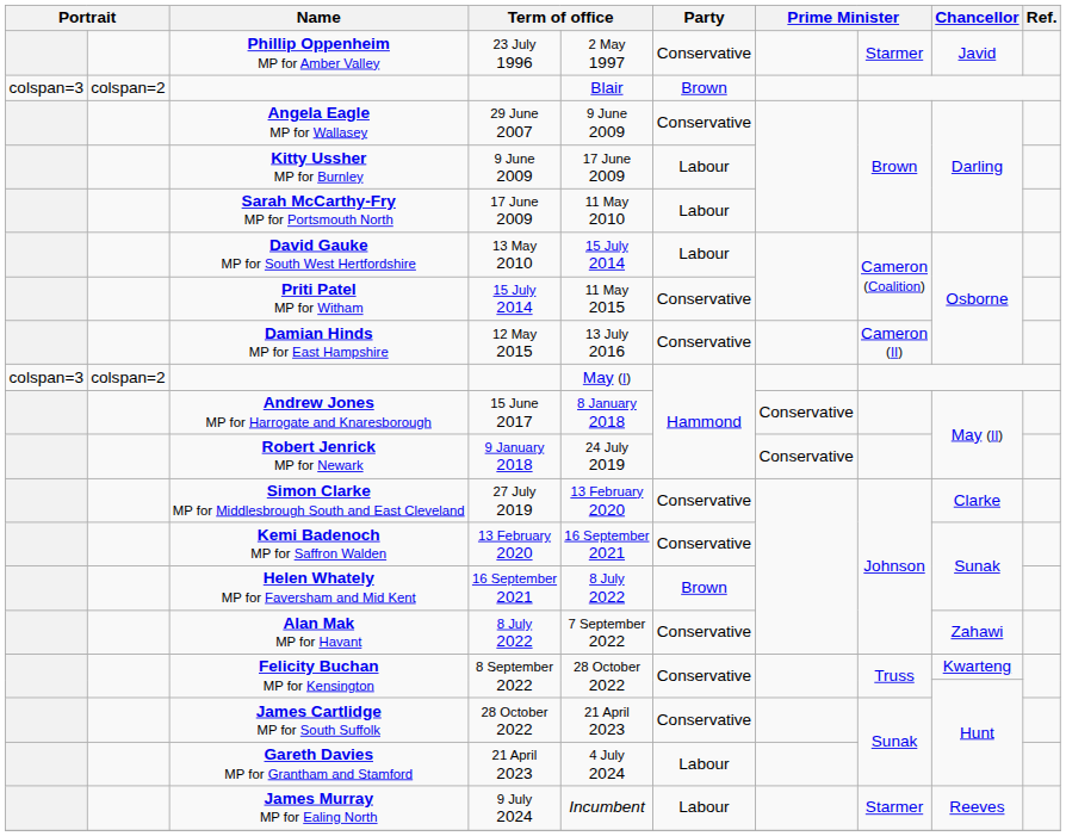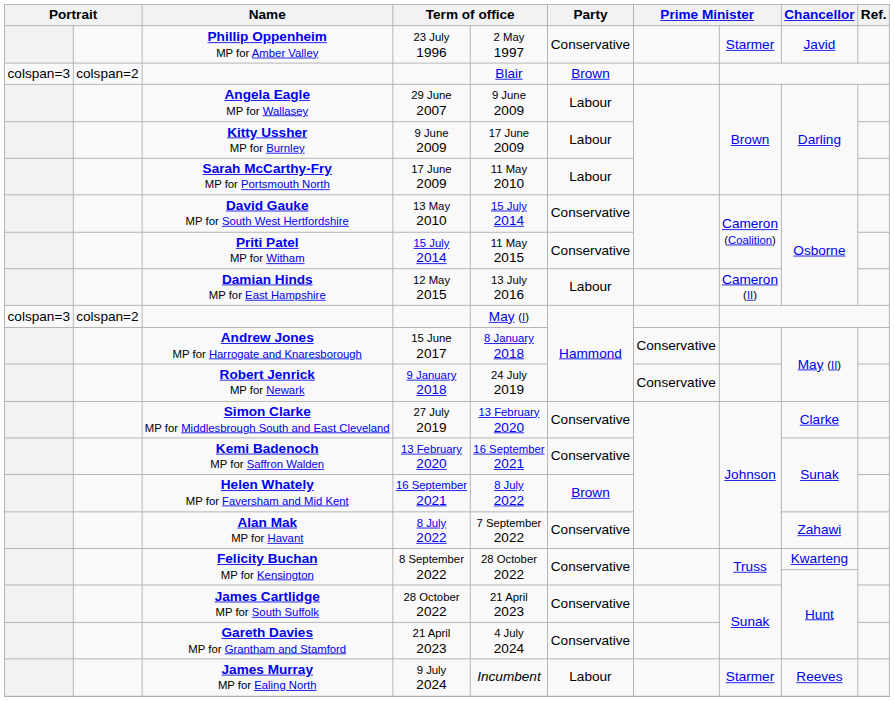Angela Eagle MP for Wallasey | Party: Conservative -> Labour
David Gauke MP for South West Hertfordshire | Party: Labour -> Conservative
Damian Hinds MP for East Hampshire | Party: Conservative -> Labour
Gareth Davies MP for Grantham and Stamford | Party: Labour -> Conservative
